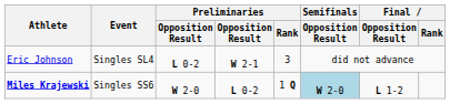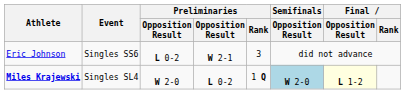Eric Johnson | Event: Singles SL4 -> Singles SS6
Miles Krajewski | Event: Singles SS6 -> Singles SL4
Miles Krajewski | Final / Opposition Result: no background -> lightyellow background
